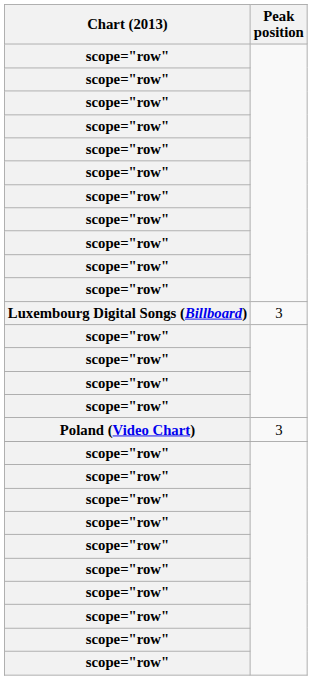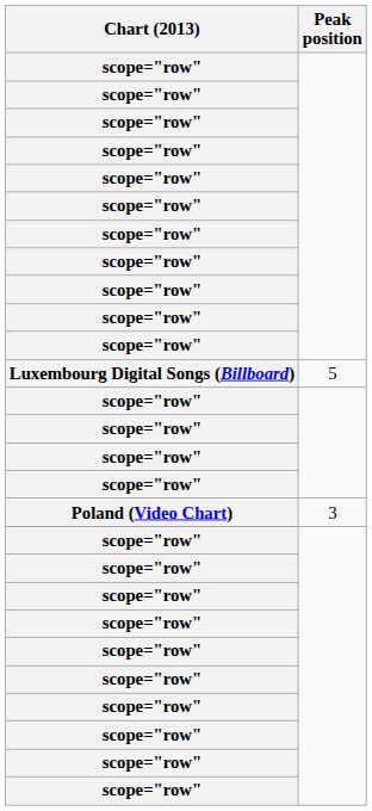Luxembourg Digital Songs (Billboard) | Peak position: 3 -> 5
